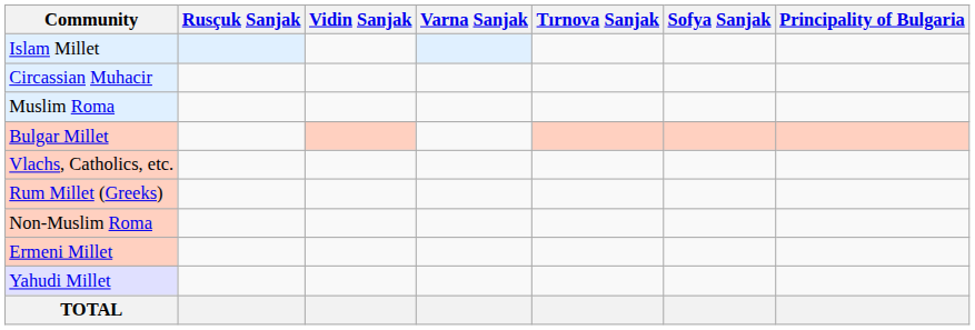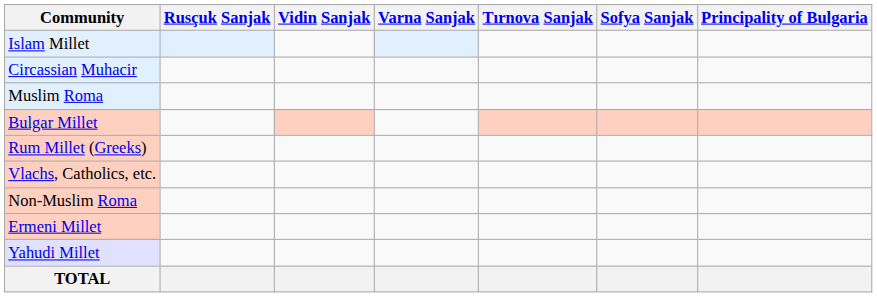rows swapped: Vlachs, Catholics, etc. <-> Rum Millet (Greeks)
